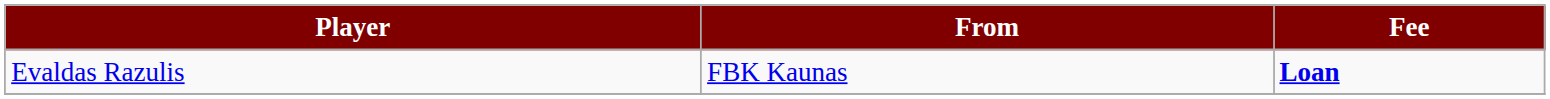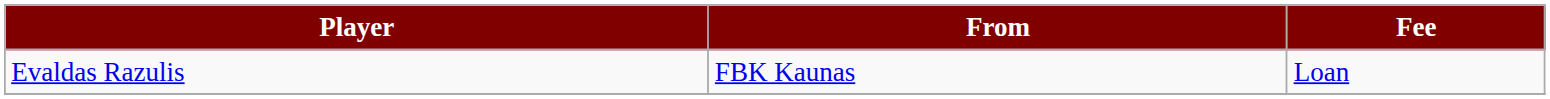Evaldas Razulis | Fee: bold -> normal
